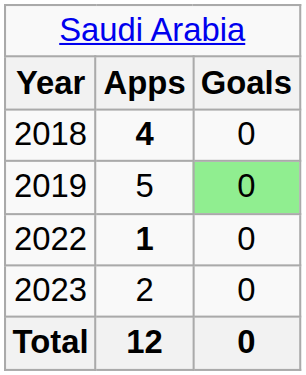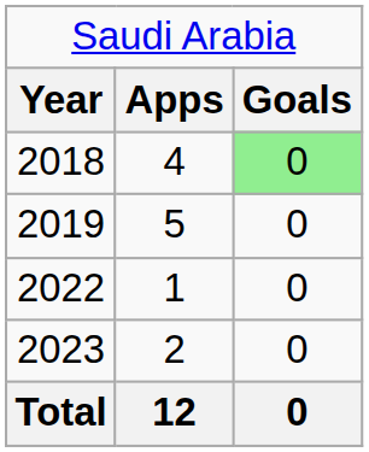2018 | column 2: bold -> normal
2018 | column 3: no background -> lightgreen background
2019 | column 3: lightgreen background -> no background
2022 | column 2: bold -> normal
